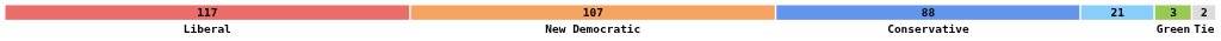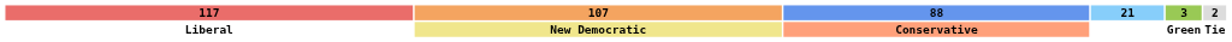Liberal | column 2: no background -> khaki background
Liberal | column 3: no background -> lightsalmon background
